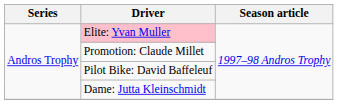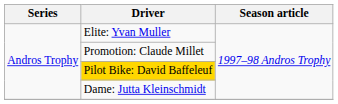Elite: Yvan Muller | Driver: pink background -> no background
Pilot Bike: David Baffeleuf | Driver: no background -> gold background
